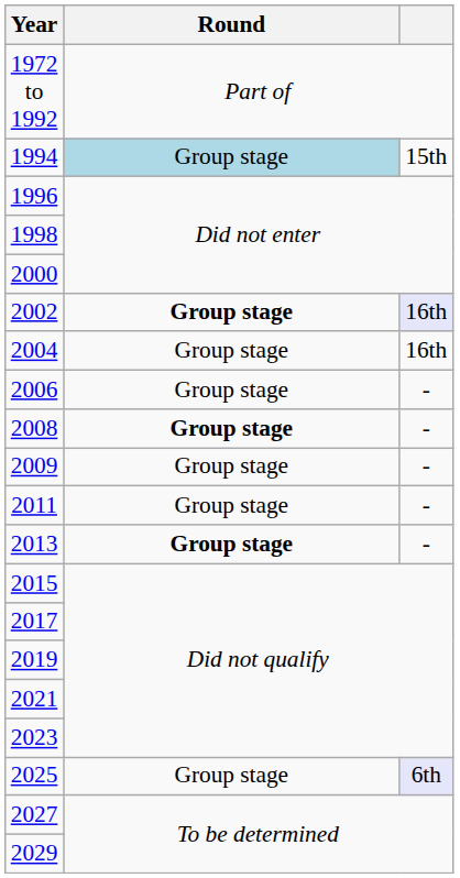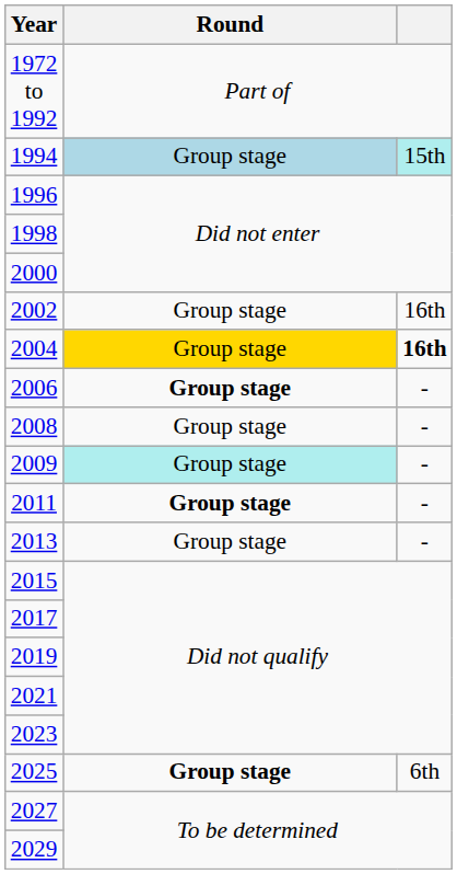1994 | column 3: no background -> paleturquoise background
2002 | Round: bold -> normal
2002 | column 3: lavender background -> no background
2004 | Round: no background -> gold background
2004 | column 3: normal -> bold
2006 | Round: normal -> bold
2008 | Round: bold -> normal
2009 | Round: no background -> paleturquoise background
2011 | Round: normal -> bold
2013 | Round: bold -> normal
2025 | Round: normal -> bold
2025 | column 3: lavender background -> no background
